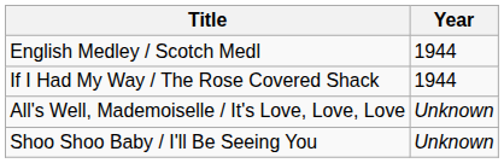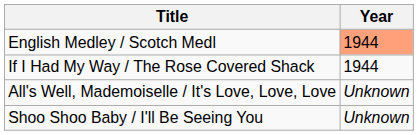English Medley / Scotch Medl | Year: no background -> lightsalmon background
